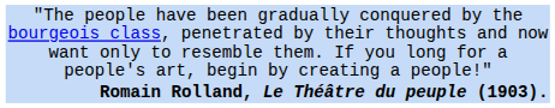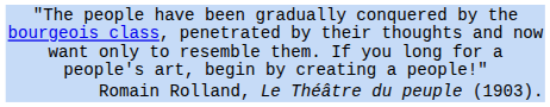row 2 | column 1: bold -> normal
